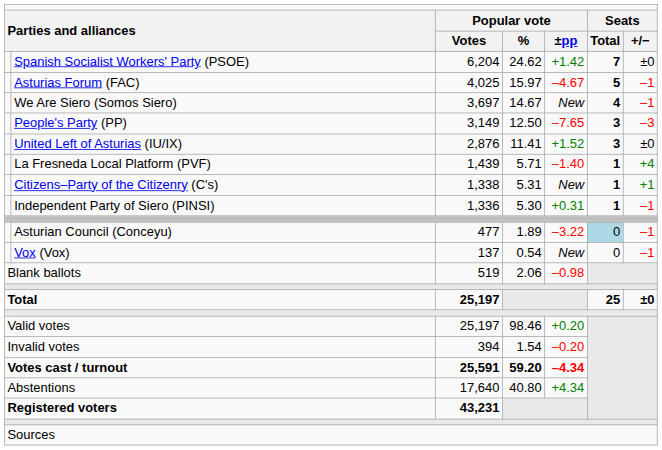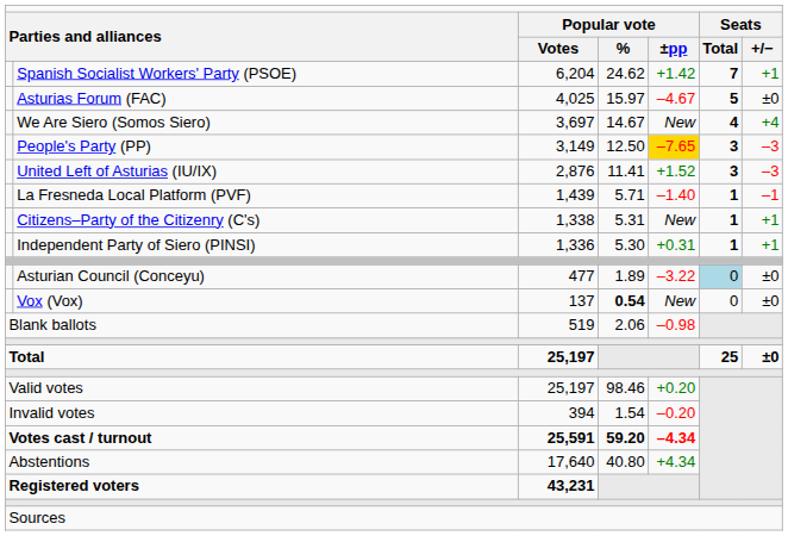Spanish Socialist Workers' Party (PSOE) | column 7: ±0 -> +1
Asturias Forum (FAC) | column 7: –1 -> ±0
We Are Siero (Somos Siero) | column 7: –1 -> +4
People's Party (PP) | column 5: no background -> gold background
United Left of Asturias (IU/IX) | column 7: ±0 -> –3
La Fresneda Local Platform (PVF) | column 7: +4 -> –1
Independent Party of Siero (PINSI) | column 7: –1 -> +1
Asturian Council (Conceyu) | column 7: –1 -> ±0
Vox (Vox) | column 4: normal -> bold
Vox (Vox) | column 7: –1 -> ±0
